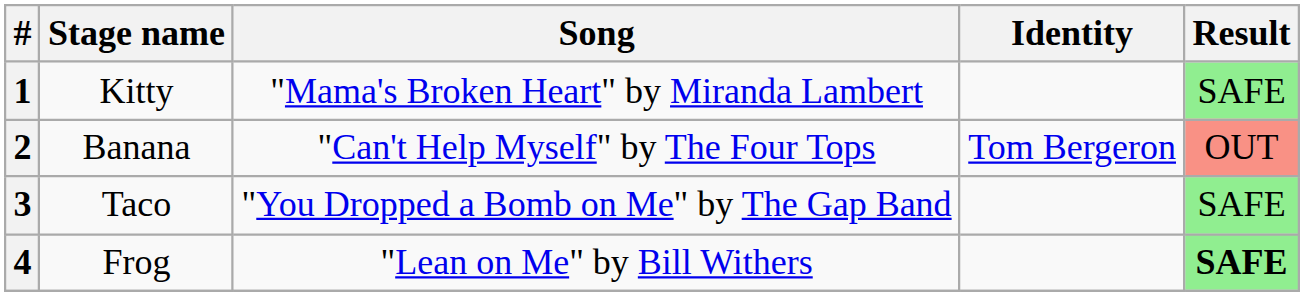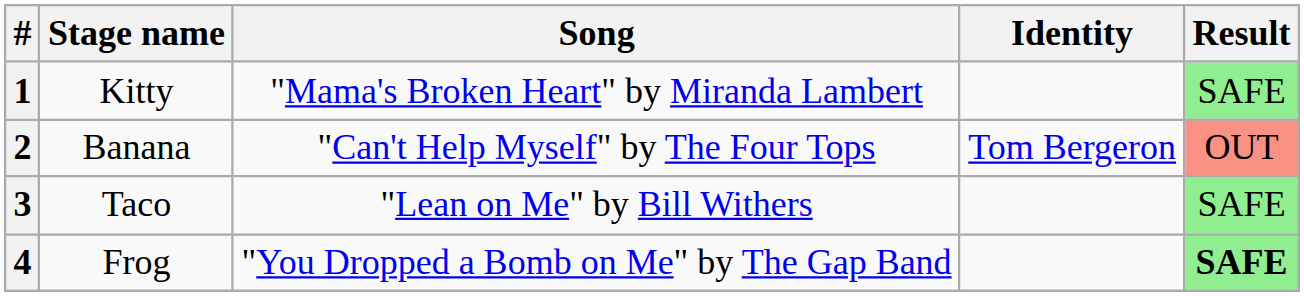3 | Song: "You Dropped a Bomb on Me" by The Gap Band -> "Lean on Me" by Bill Withers
4 | Song: "Lean on Me" by Bill Withers -> "You Dropped a Bomb on Me" by The Gap Band
